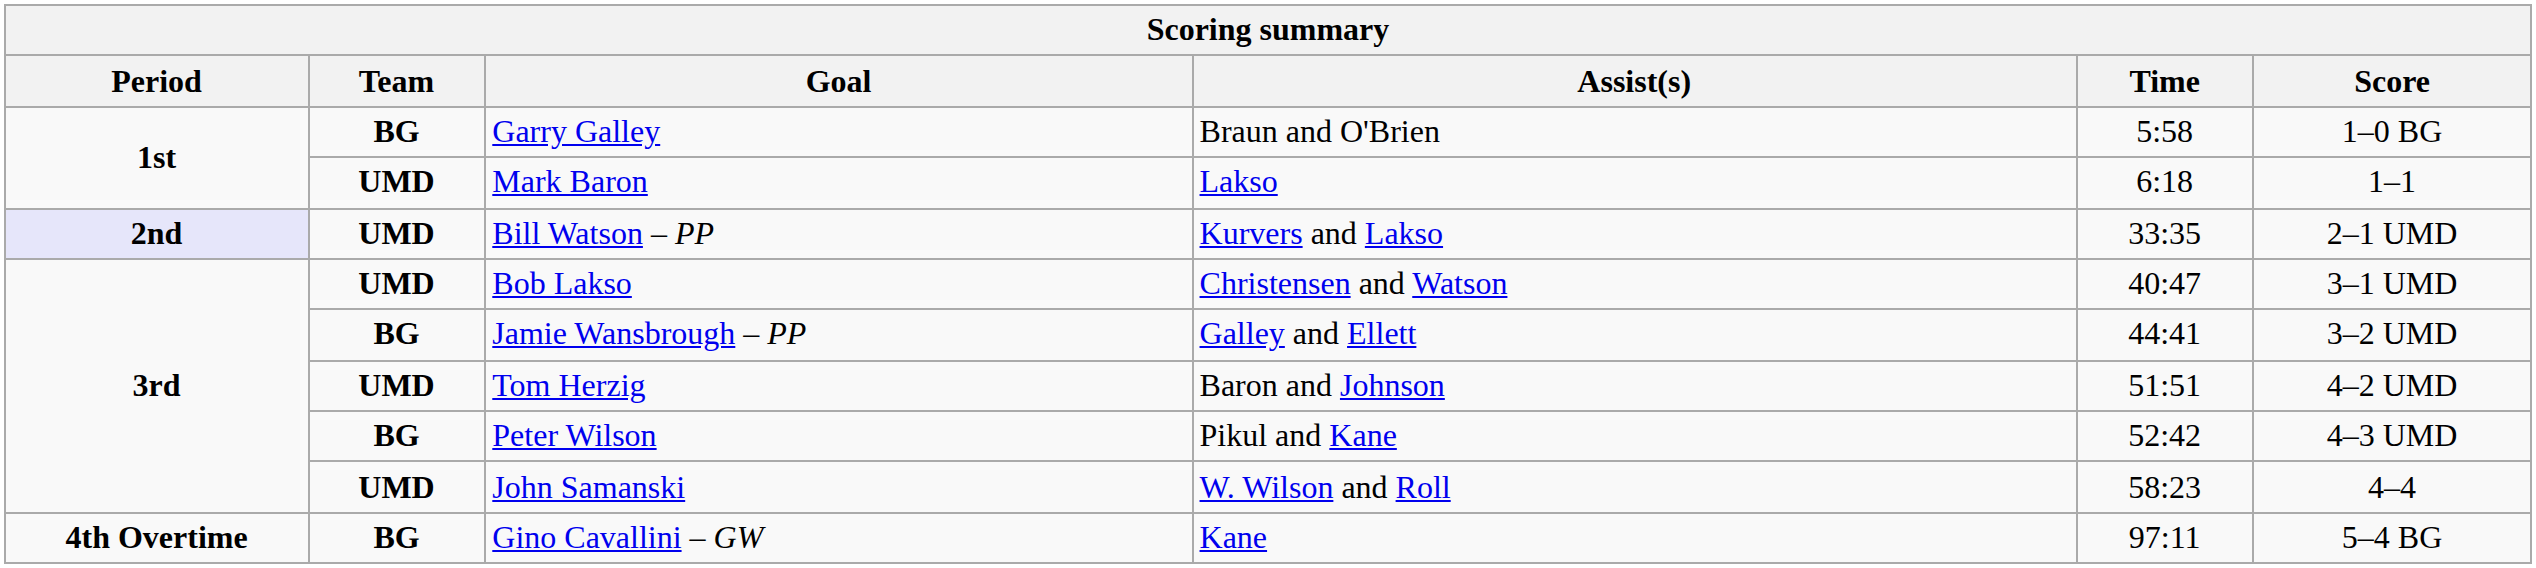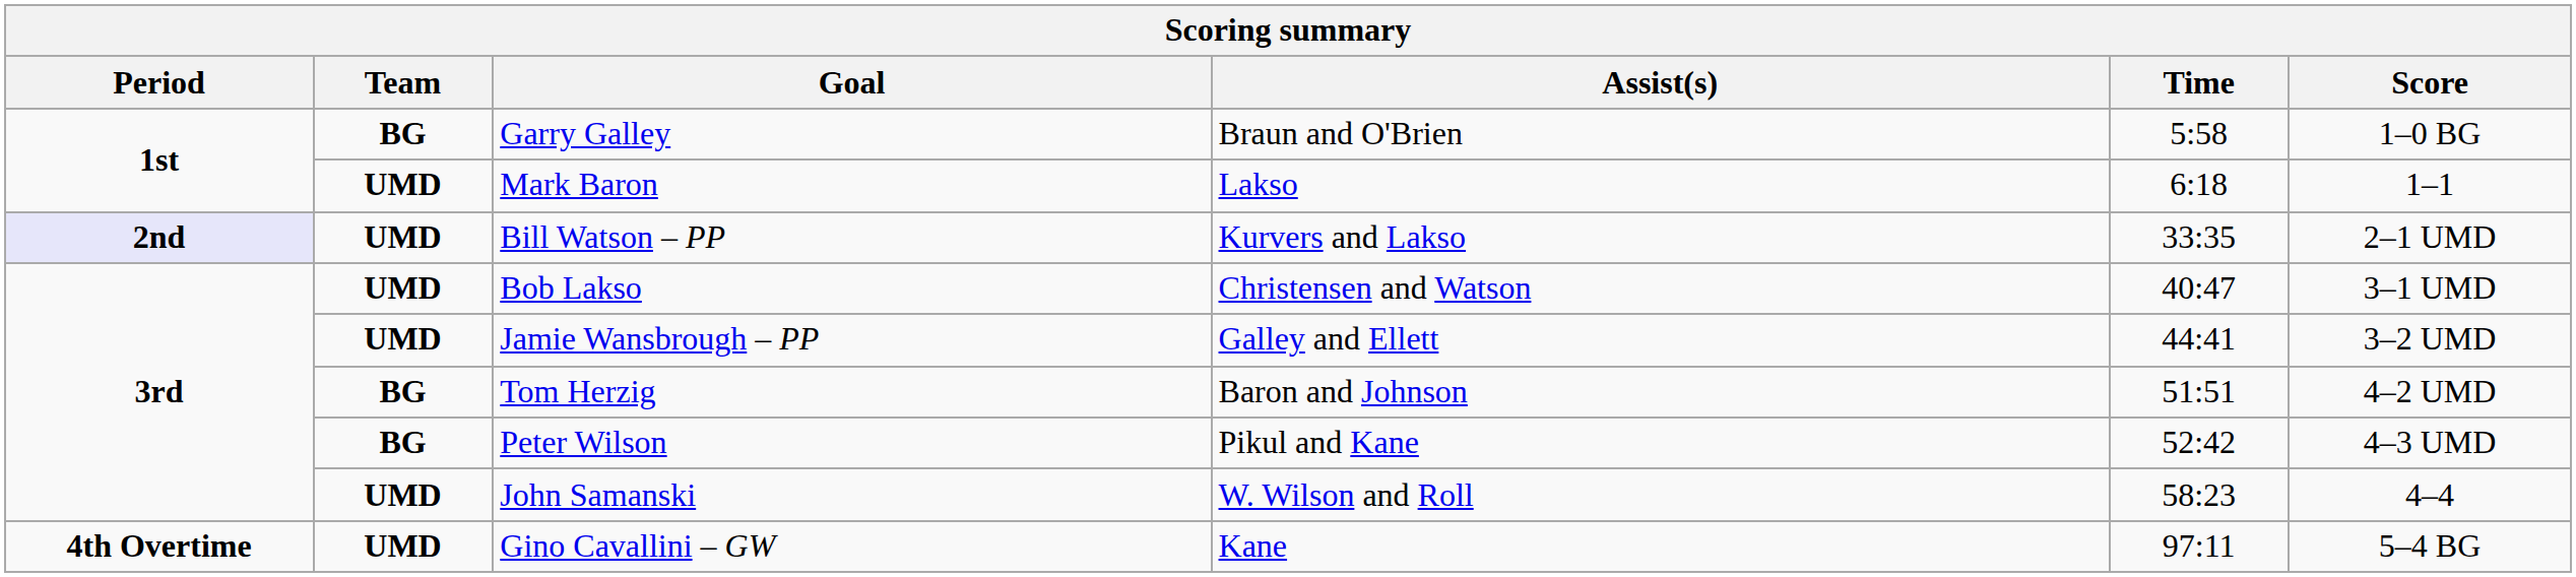Jamie Wansbrough – PP | Team: BG -> UMD
Tom Herzig | Team: UMD -> BG
Gino Cavallini – GW | Team: BG -> UMD
